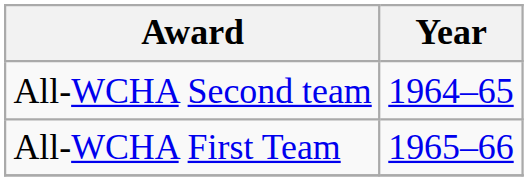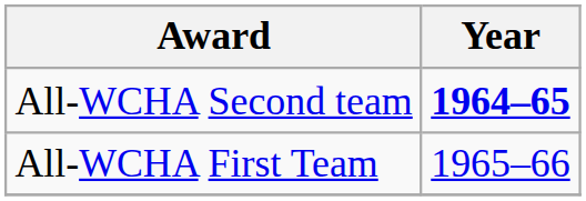row 2 | Year: normal -> bold
